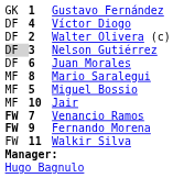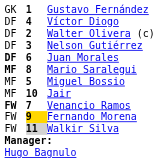Nelson Gutiérrez | column 1: lightgrey background -> no background
Juan Morales | column 1: normal -> bold
Mario Saralegui | column 1: normal -> bold
Fernando Morena | column 1: bold -> normal
Fernando Morena | column 2: no background -> gold background
Walkir Silva | column 2: no background -> lightgrey background
